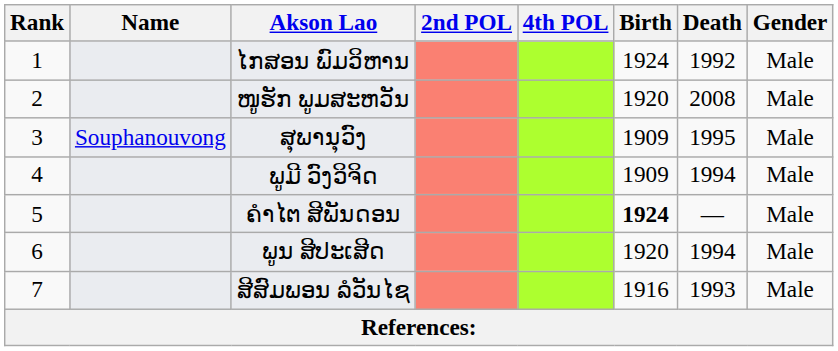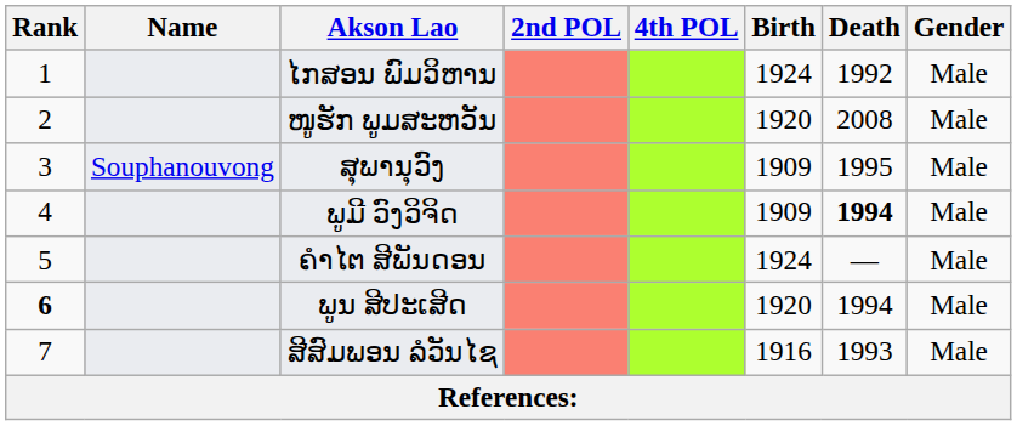ພູມີ ວົງວິຈິດ | Death: normal -> bold
ຄໍາໄຕ ສີພັນດອນ | Birth: bold -> normal
ພູນ ສີປະເສີດ | Rank: normal -> bold
